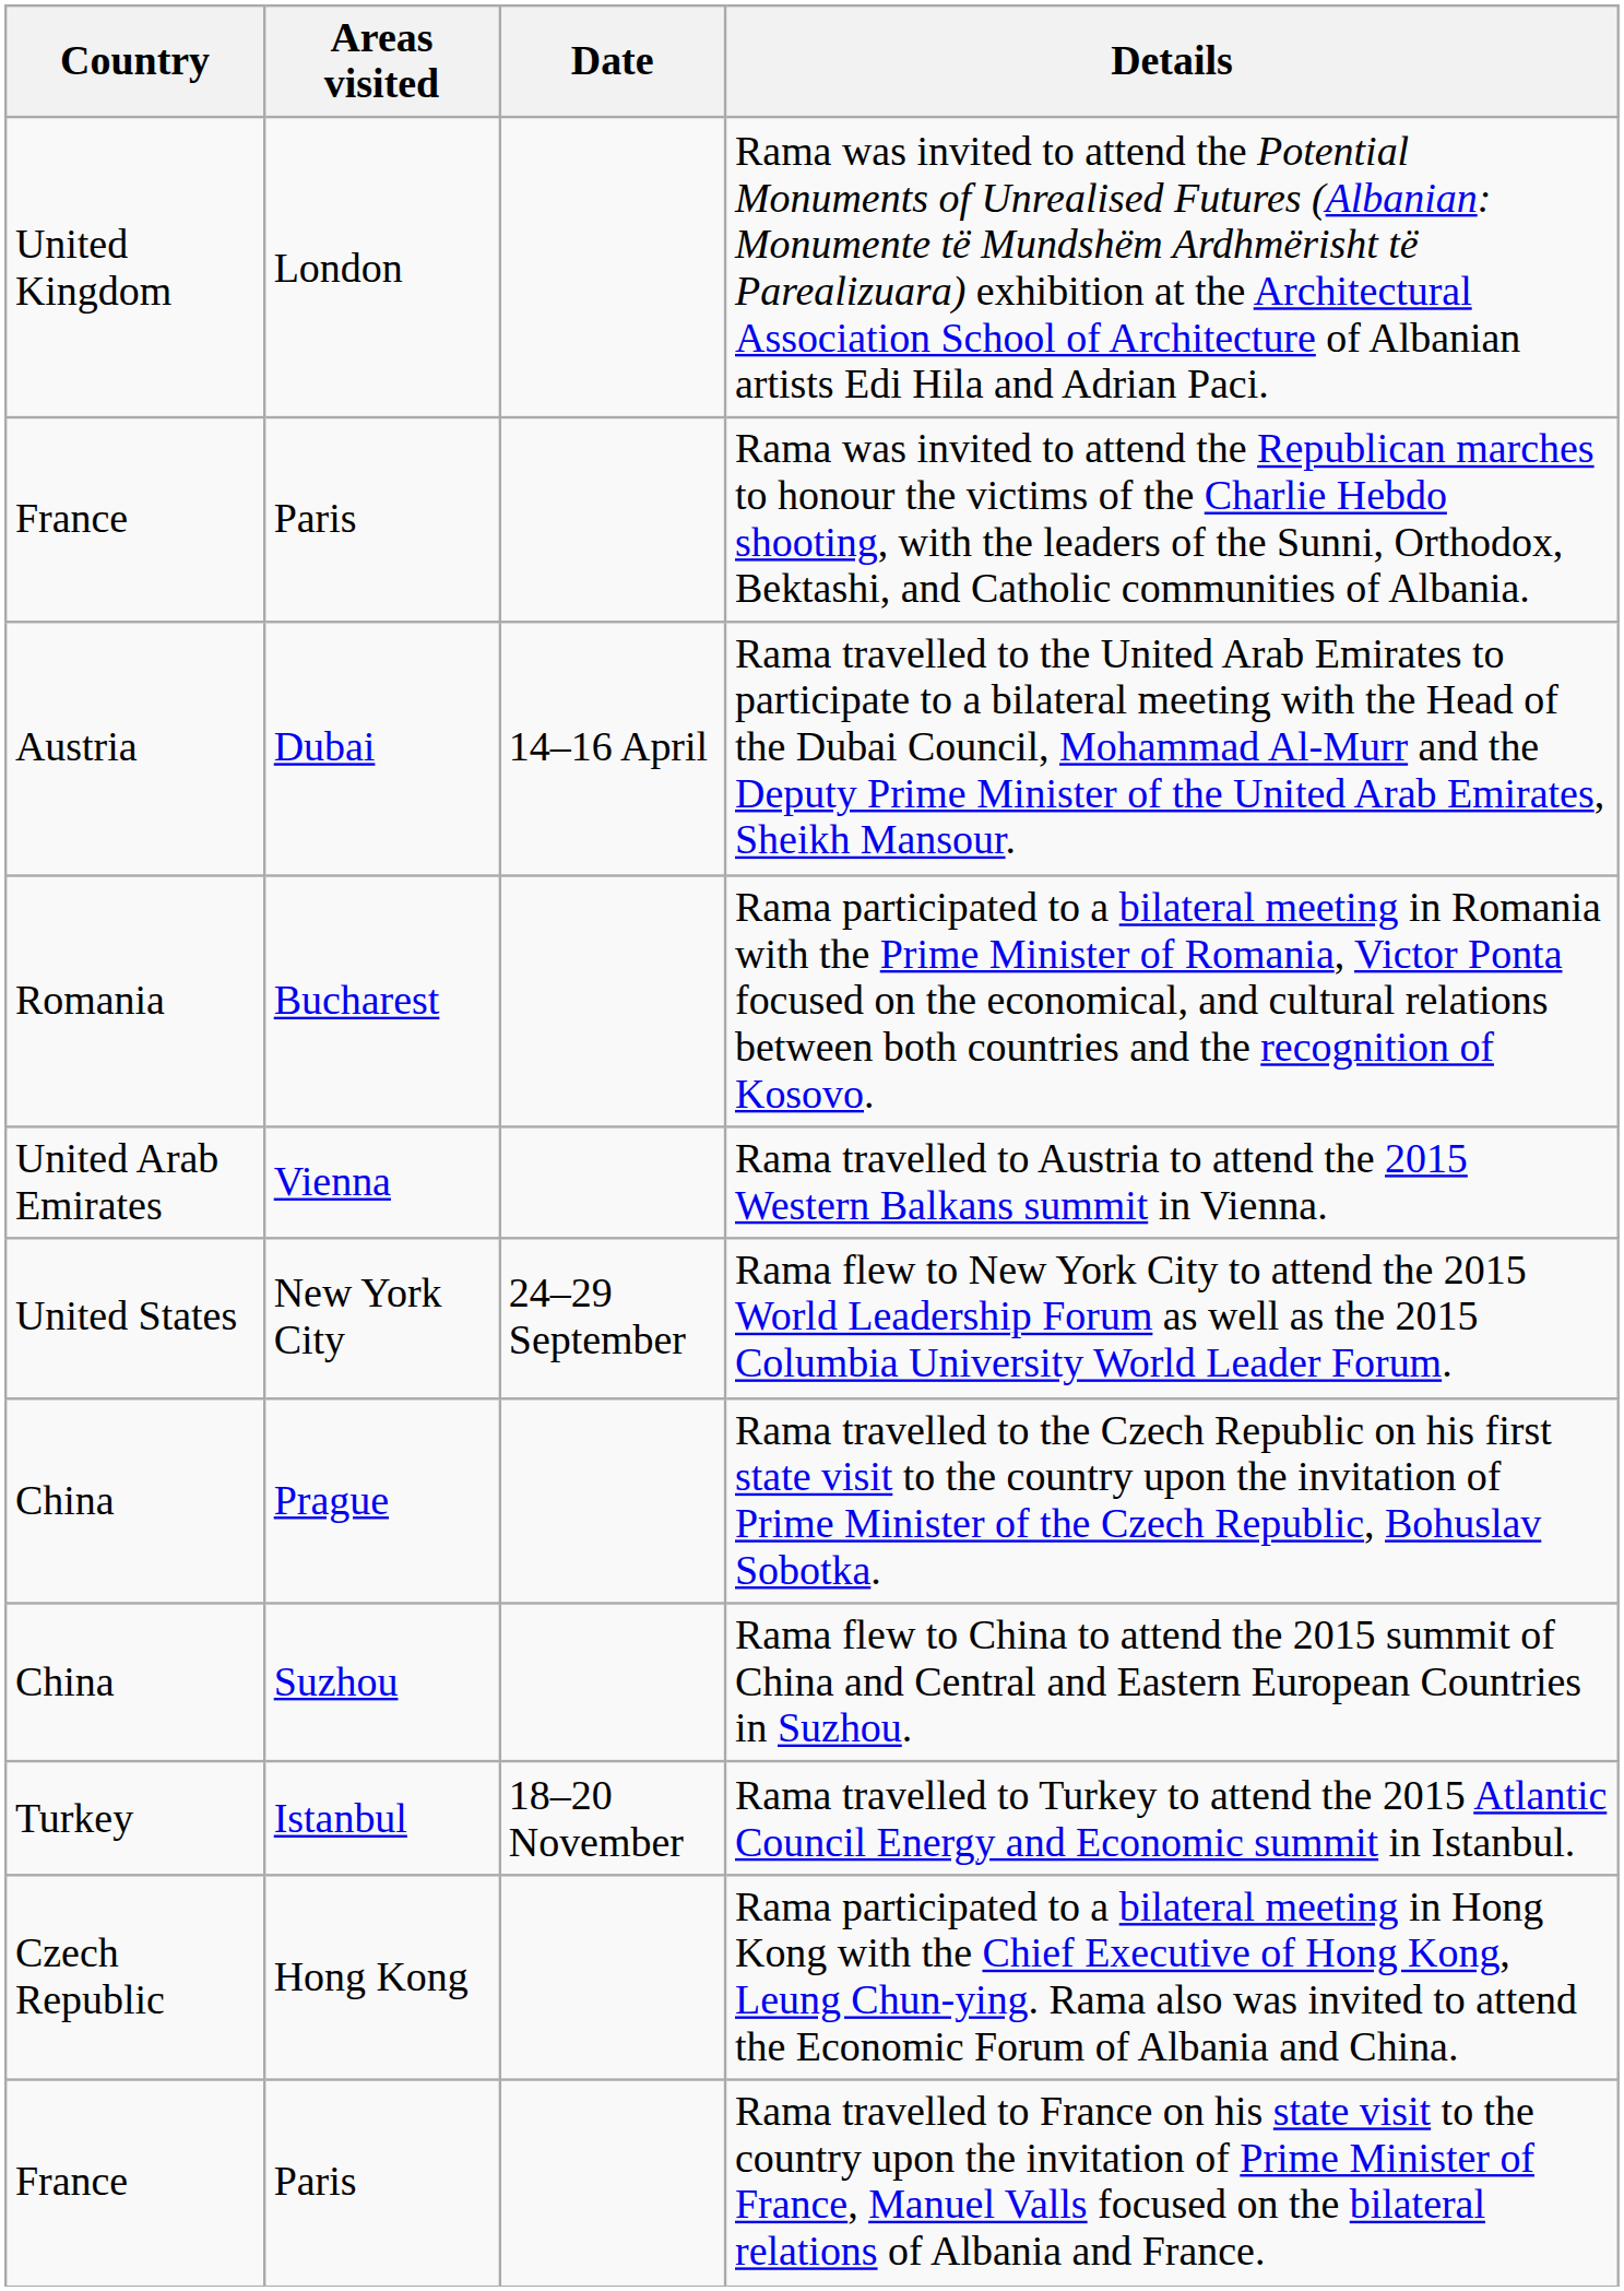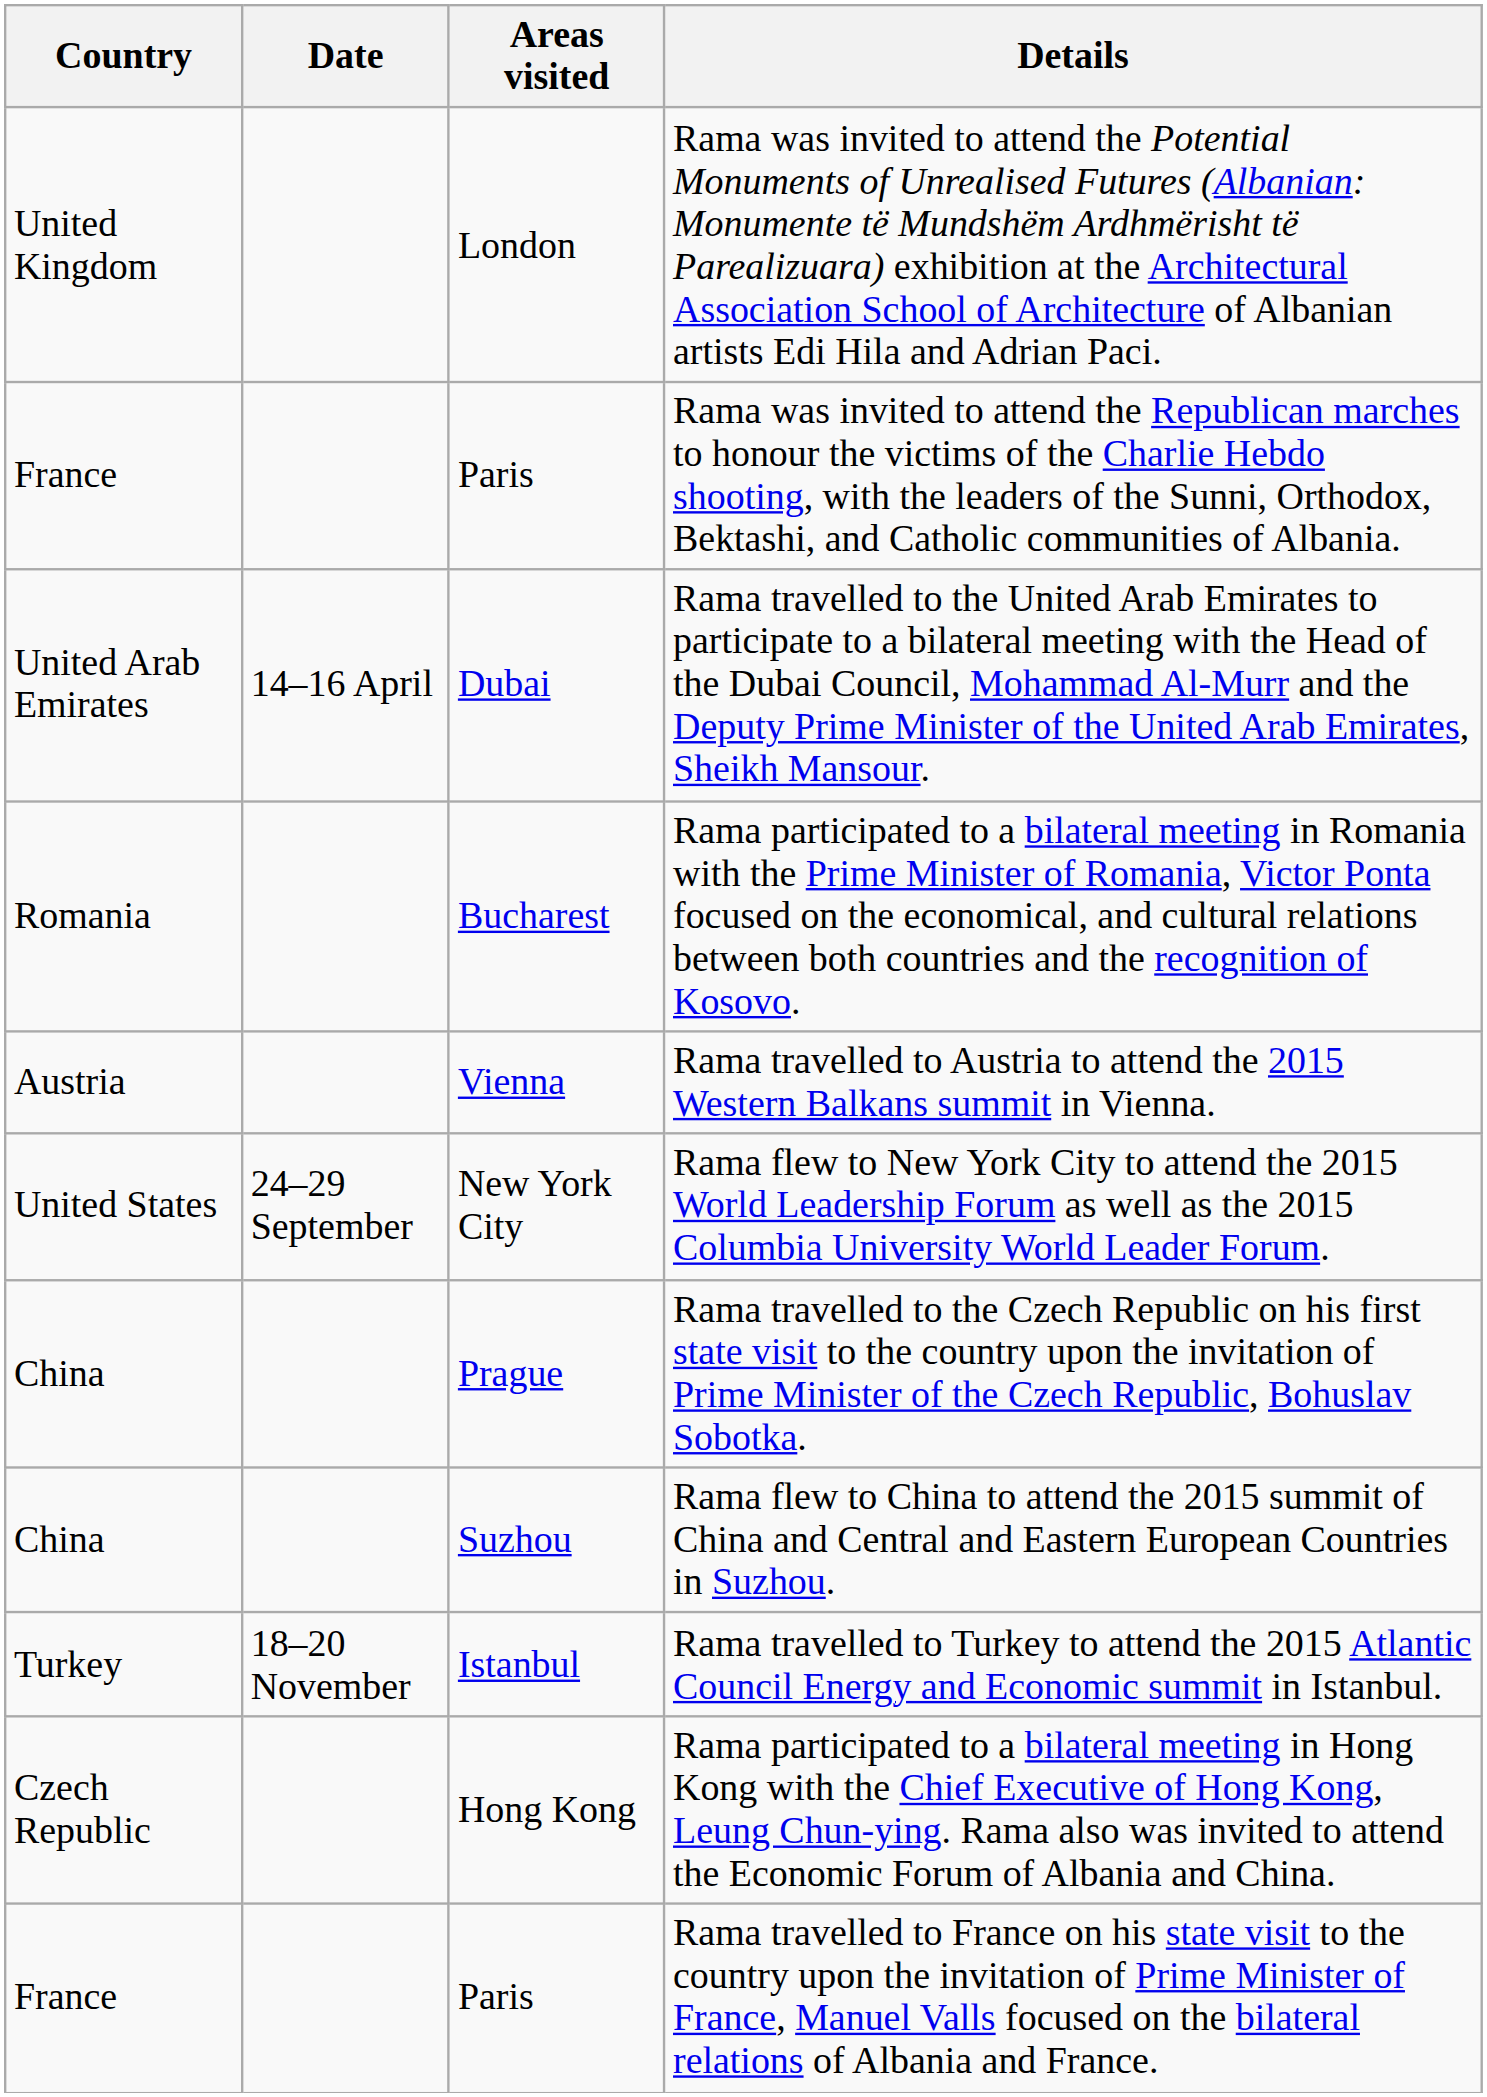columns swapped: Areas visited <-> Date
row 4 | Country: Austria -> United Arab Emirates
row 6 | Country: United Arab Emirates -> Austria
